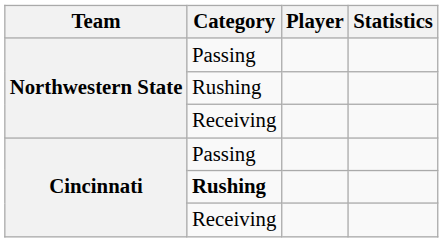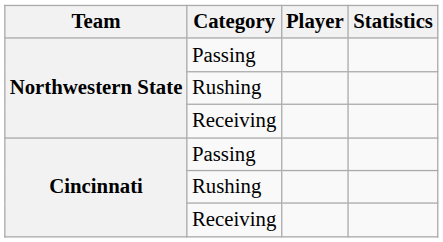Cincinnati / Rushing | Category: bold -> normal
